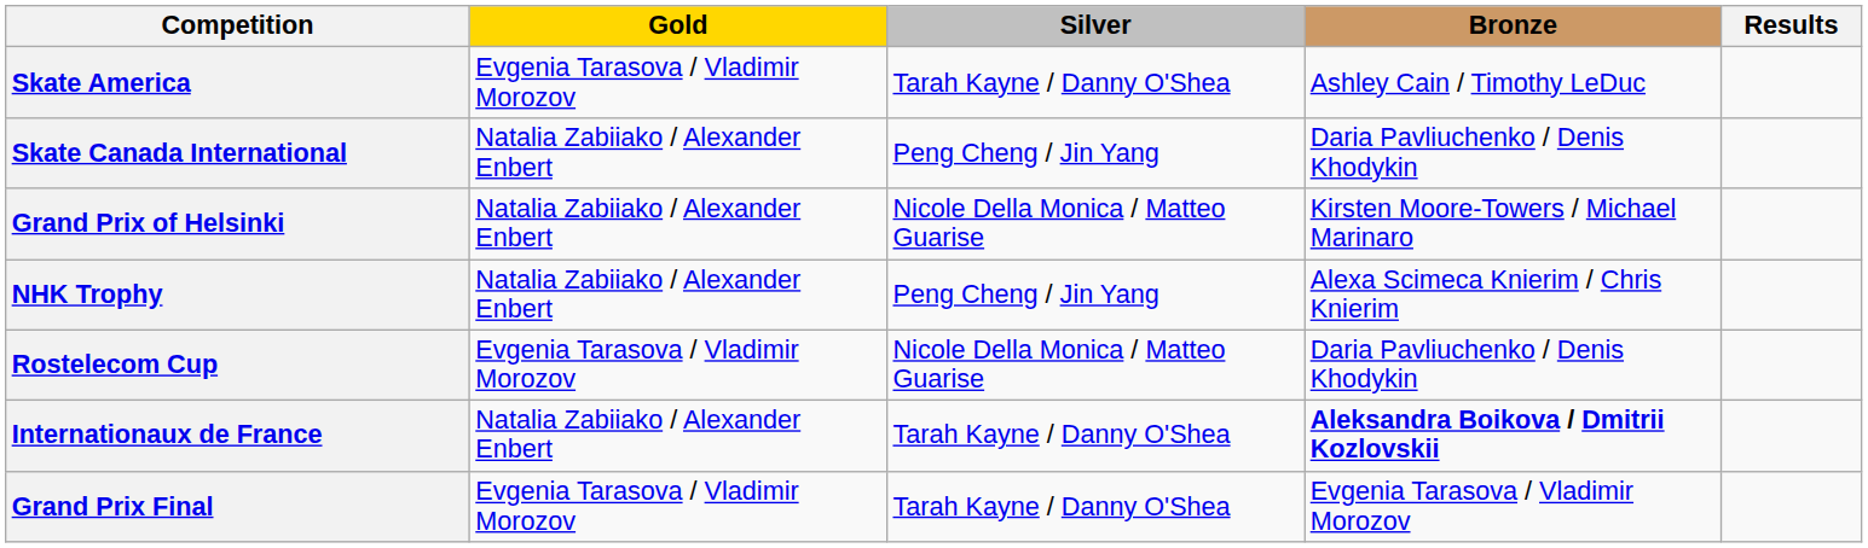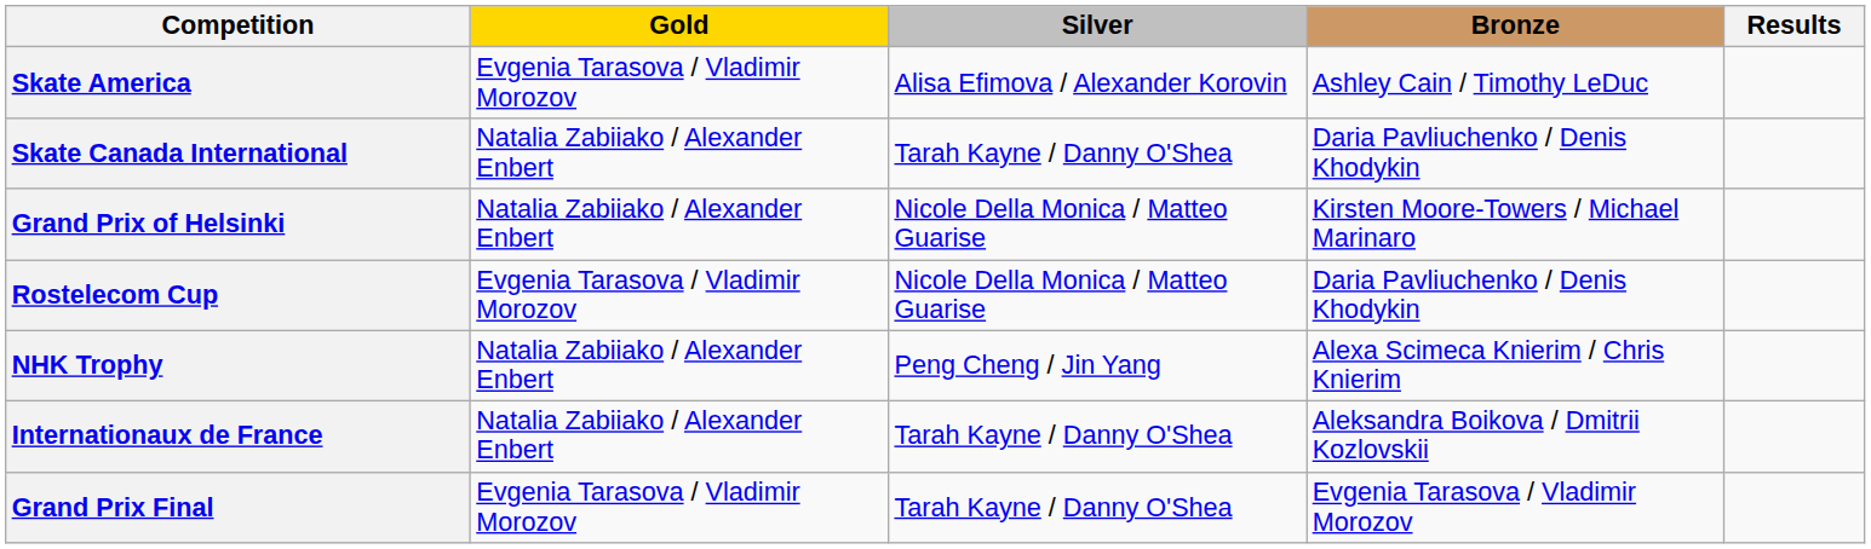Skate America | Silver: Tarah Kayne / Danny O'Shea -> Alisa Efimova / Alexander Korovin
Skate Canada International | Silver: Peng Cheng / Jin Yang -> Tarah Kayne / Danny O'Shea
rows swapped: NHK Trophy <-> Rostelecom Cup
Internationaux de France | Bronze: bold -> normal
